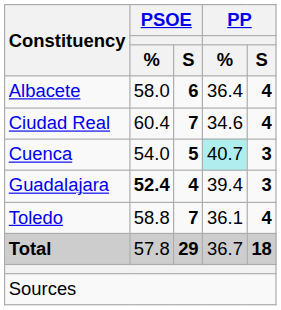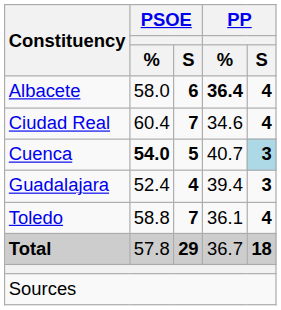Albacete | PP / %: normal -> bold
Cuenca | PSOE / %: normal -> bold
Cuenca | PP / %: paleturquoise background -> no background
Cuenca | PP / S: no background -> lightblue background
Guadalajara | PSOE / %: bold -> normal
